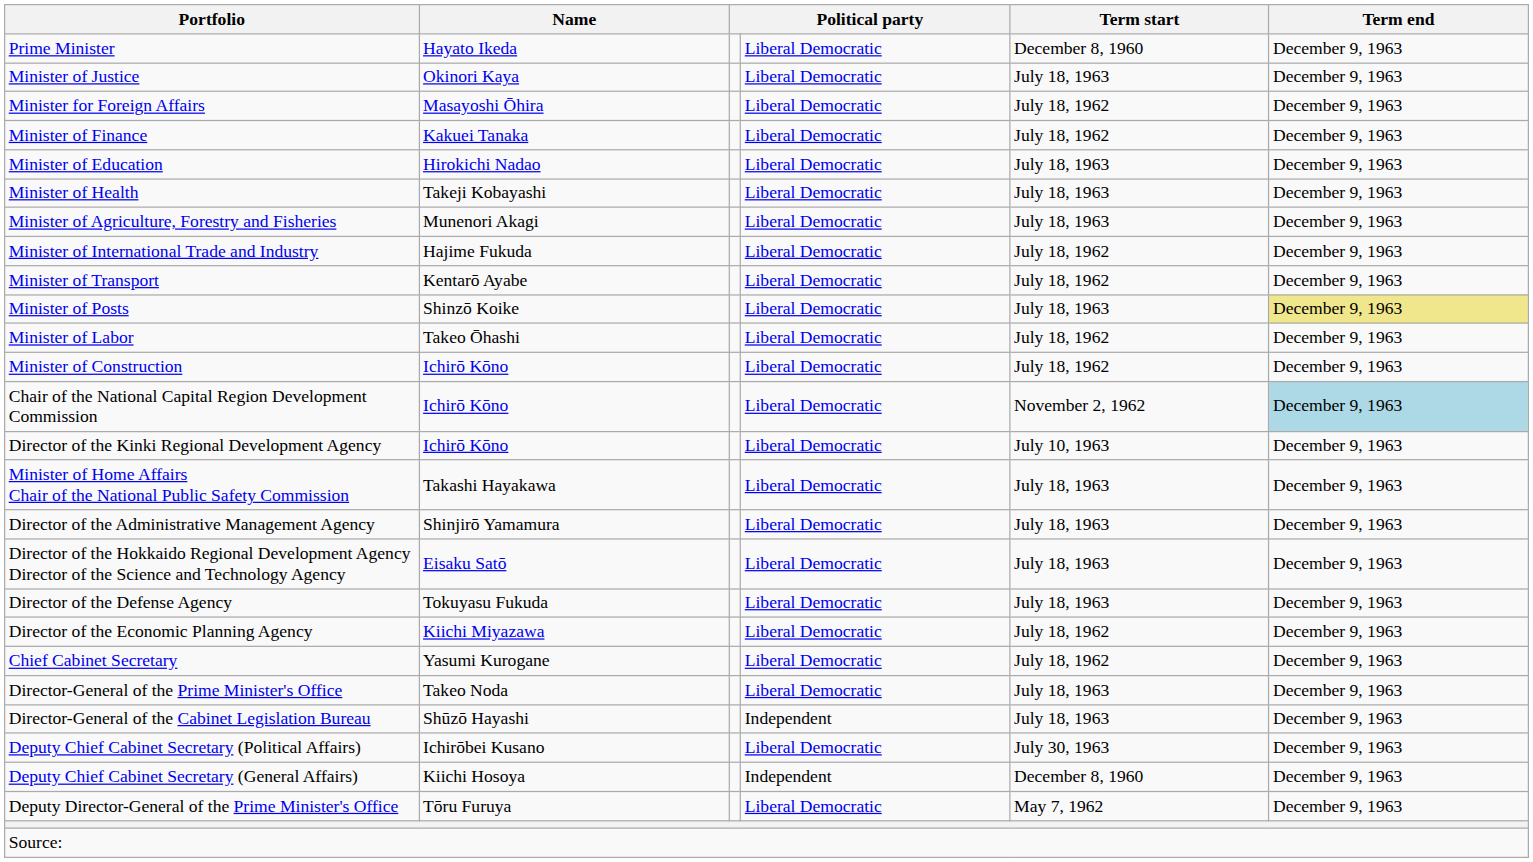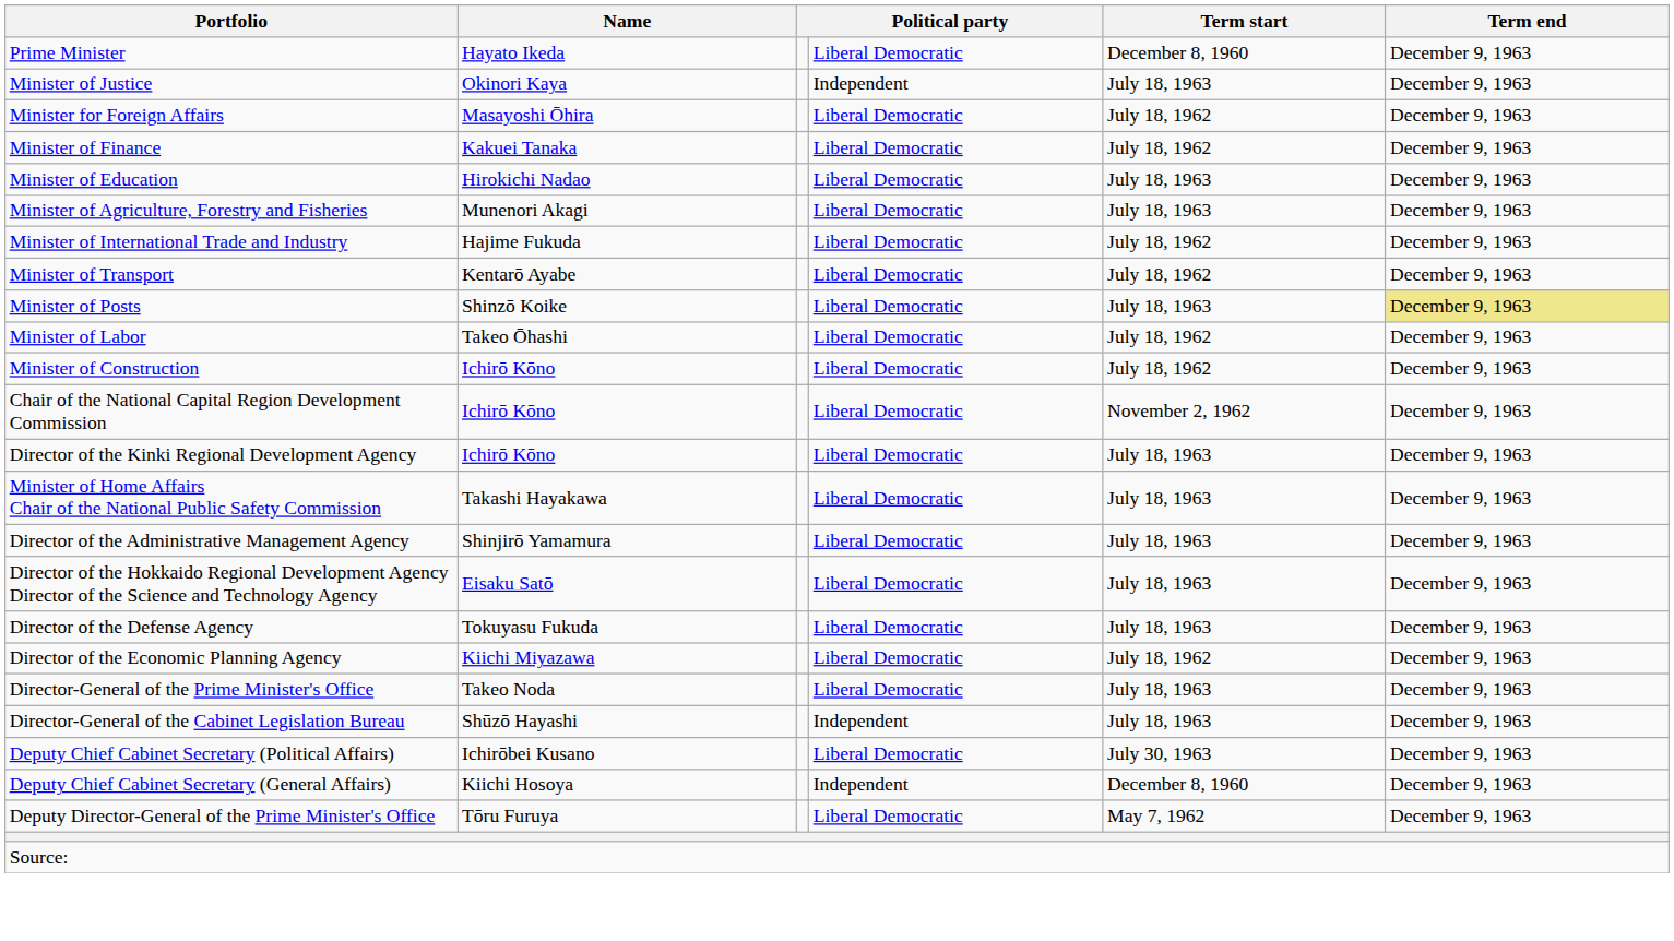Minister of Justice | column 4: Liberal Democratic -> Independent
- row: Minister of Health | Takeji Kobayashi | Liberal Democratic | July 18, 1963 | December 9, 1963
Chair of the National Capital Region Development Commission | Term end: lightblue background -> no background
Director of the Kinki Regional Development Agency | Term start: July 10, 1963 -> July 18, 1963
- row: Chief Cabinet Secretary | Yasumi Kurogane | Liberal Democratic | July 18, 1962 | December 9, 1963
